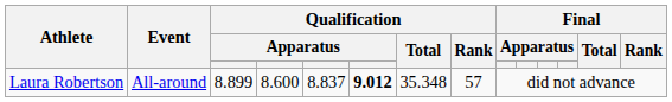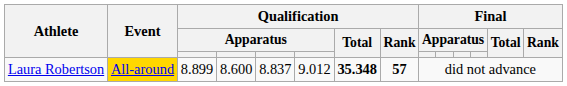row 4 | Event: no background -> gold background
row 4 | column 6: bold -> normal
row 4 | Qualification / Total: normal -> bold
row 4 | Qualification / Rank: normal -> bold
